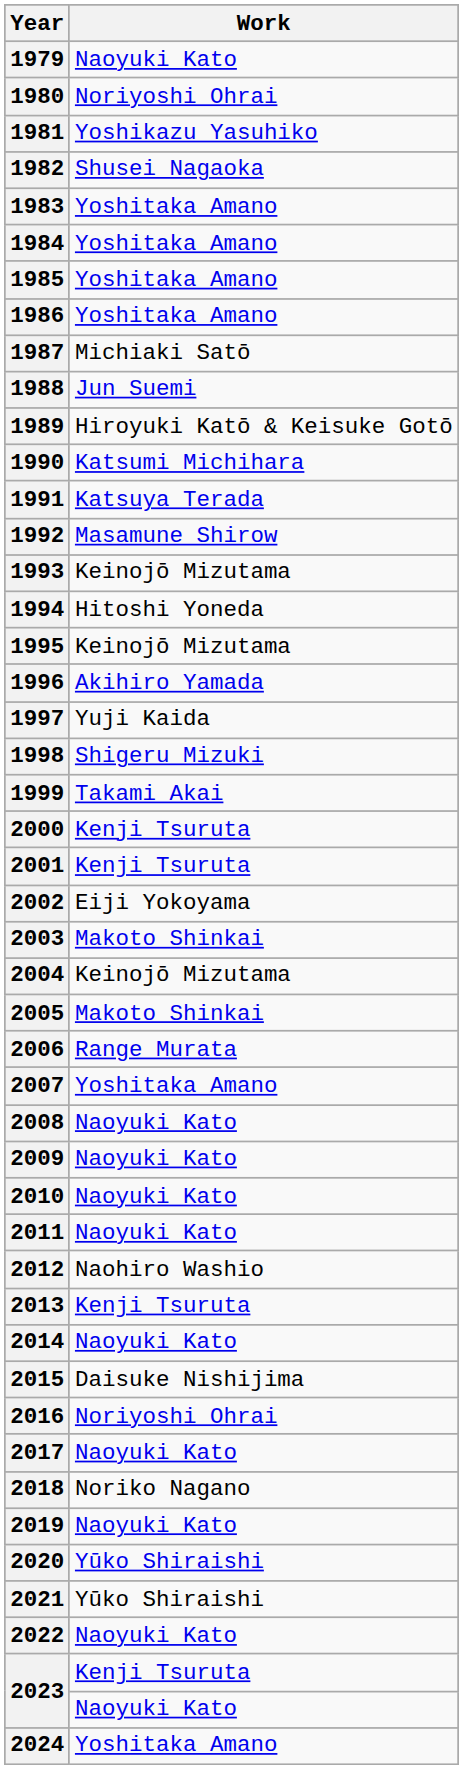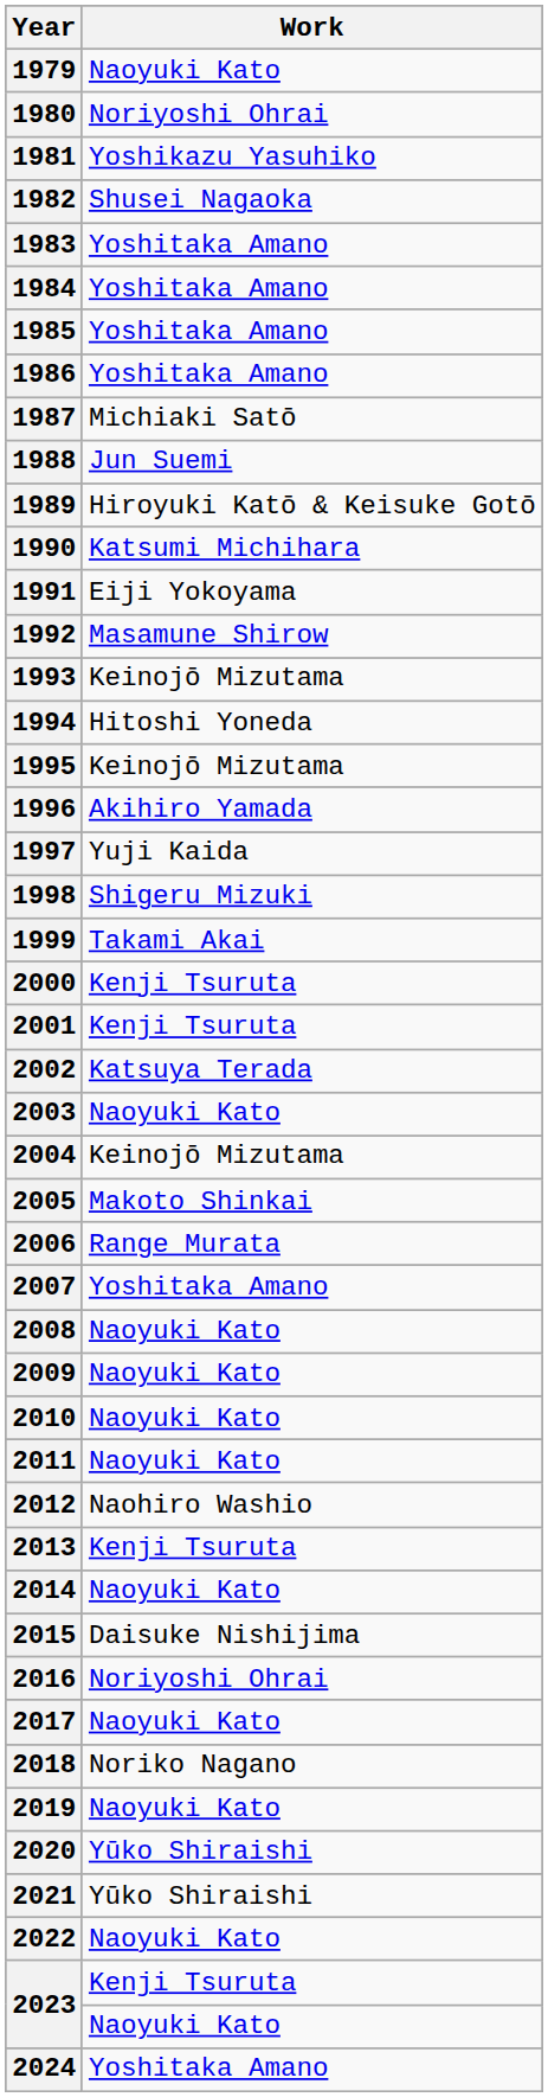row 14 | Work: Katsuya Terada -> Eiji Yokoyama
row 25 | Work: Eiji Yokoyama -> Katsuya Terada
row 26 | Work: Makoto Shinkai -> Naoyuki Kato
